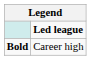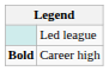row 2 | column 2: bold -> normal
